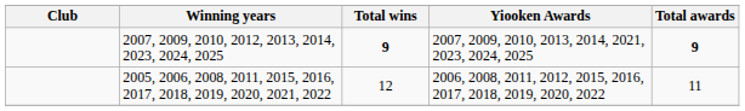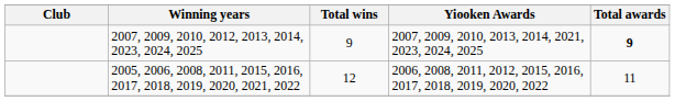2007, 2009, 2010, 2012, 2013, 2014, 2023, 2024, 2025 | Total wins: bold -> normal
